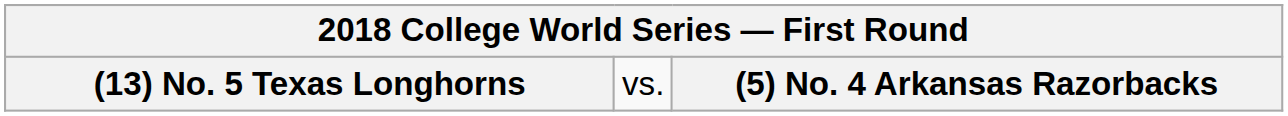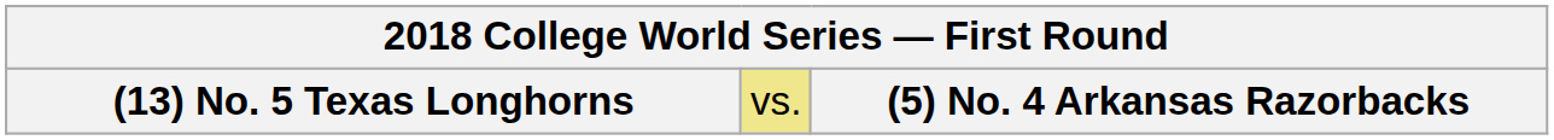(13) No. 5 Texas Longhorns | column 2: no background -> khaki background
